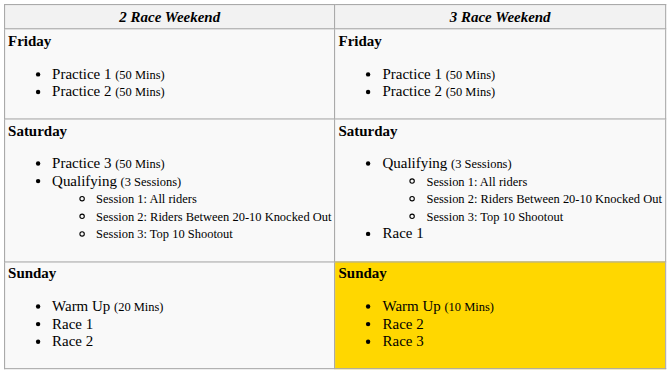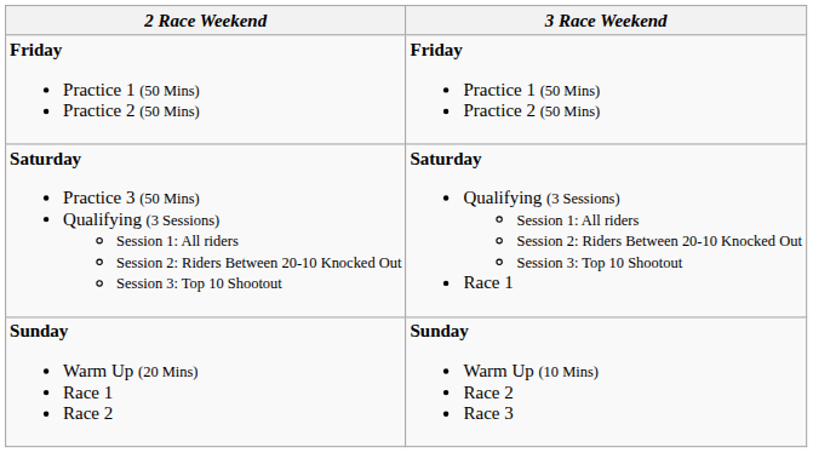Sunday Warm Up (20 Mins) Race 1 Race 2 | 3 Race Weekend: gold background -> no background
